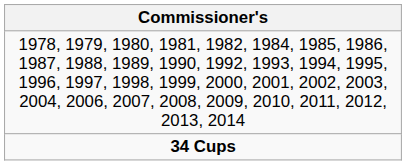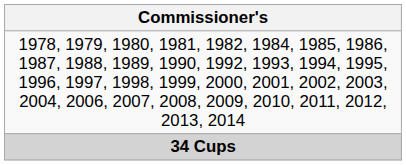row 3 | column 1: no background -> lightgrey background
